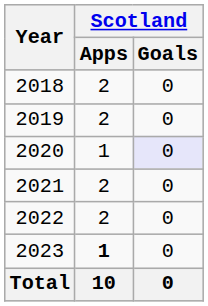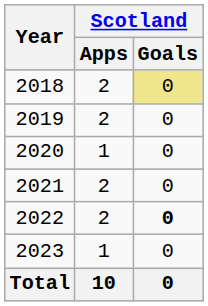2018 | Scotland / Goals: no background -> khaki background
2020 | Scotland / Goals: lavender background -> no background
2022 | Scotland / Goals: normal -> bold
2023 | Scotland / Apps: bold -> normal
